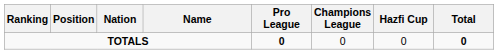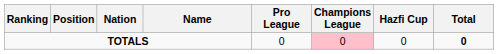row 2 | Pro League: bold -> normal
row 2 | Champions League: no background -> pink background
